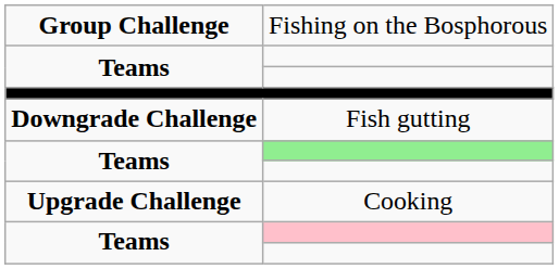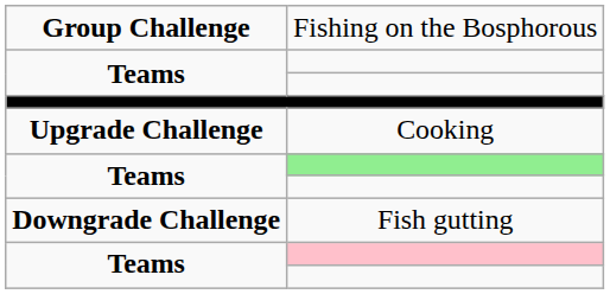row 5 | column 1: Downgrade Challenge -> Upgrade Challenge
row 5 | column 2: Fish gutting -> Cooking
row 8 | column 1: Upgrade Challenge -> Downgrade Challenge
row 8 | column 2: Cooking -> Fish gutting
